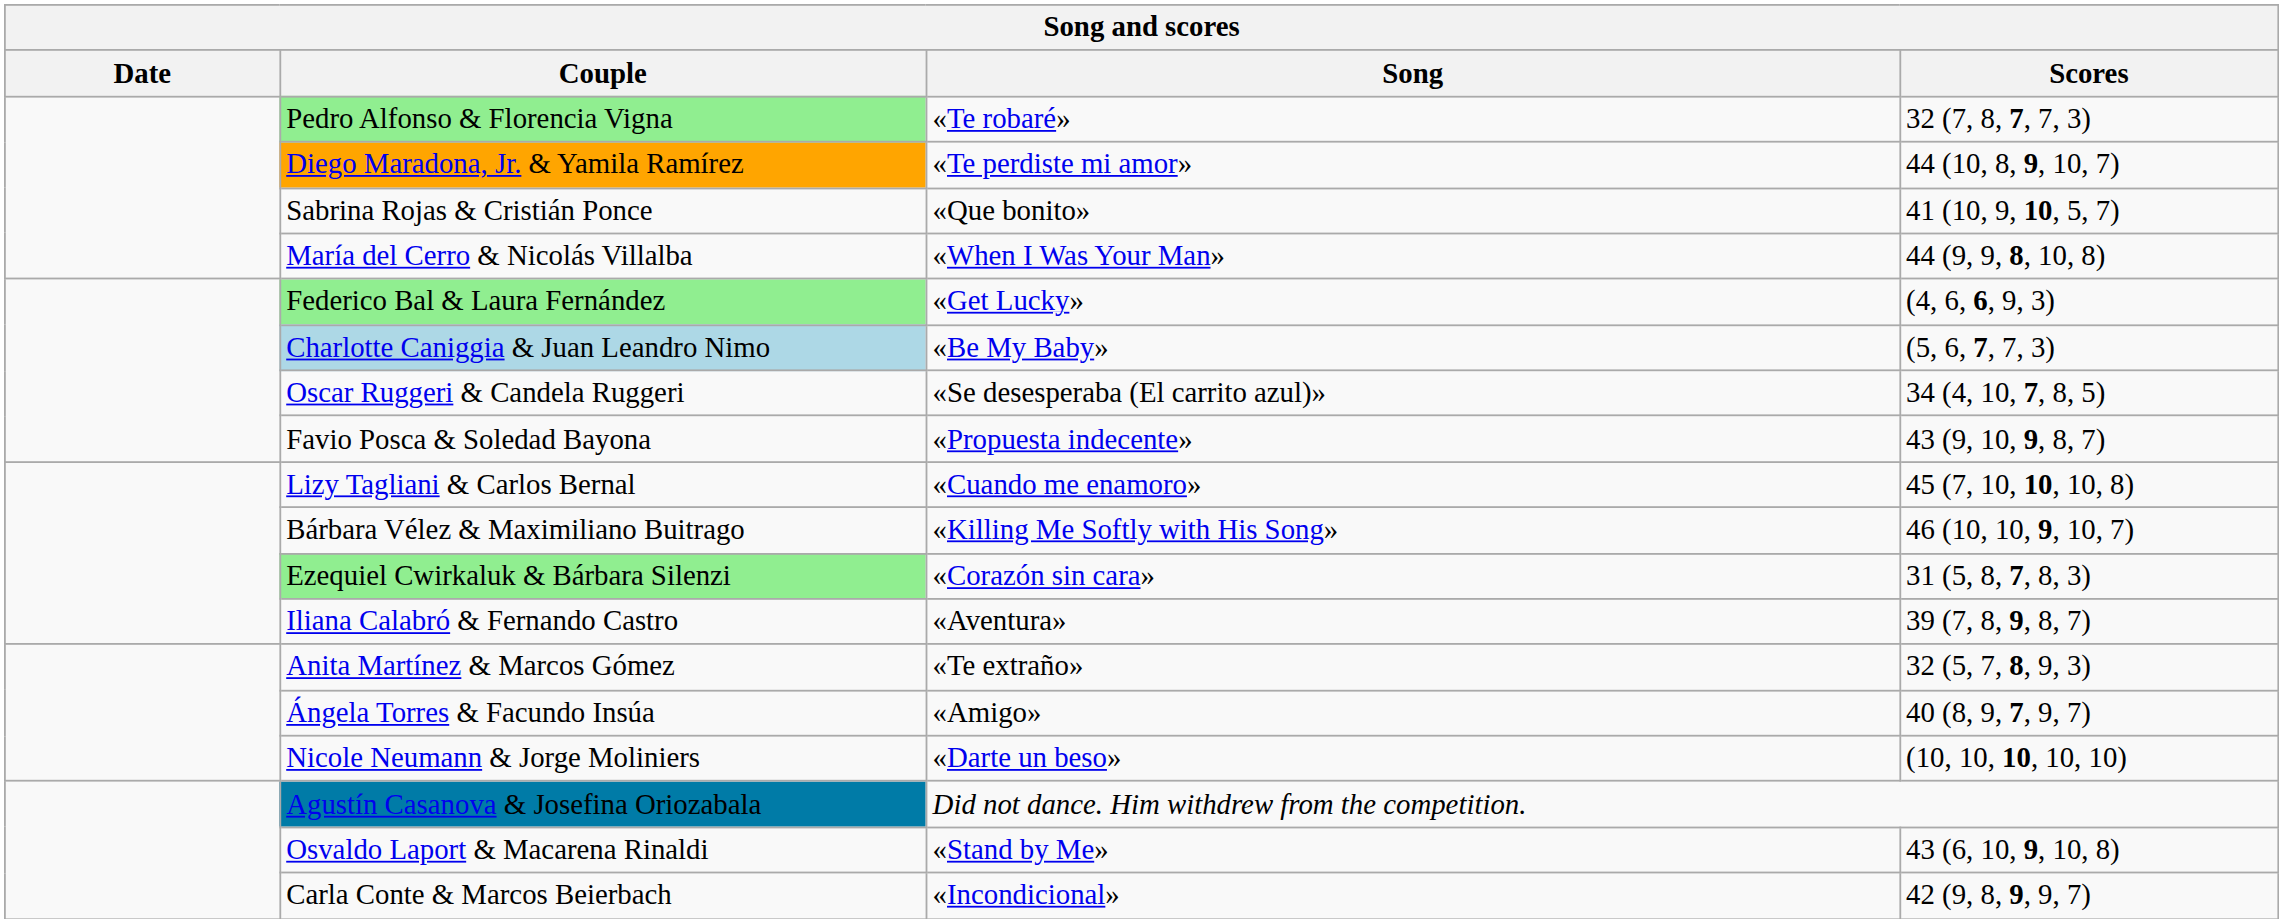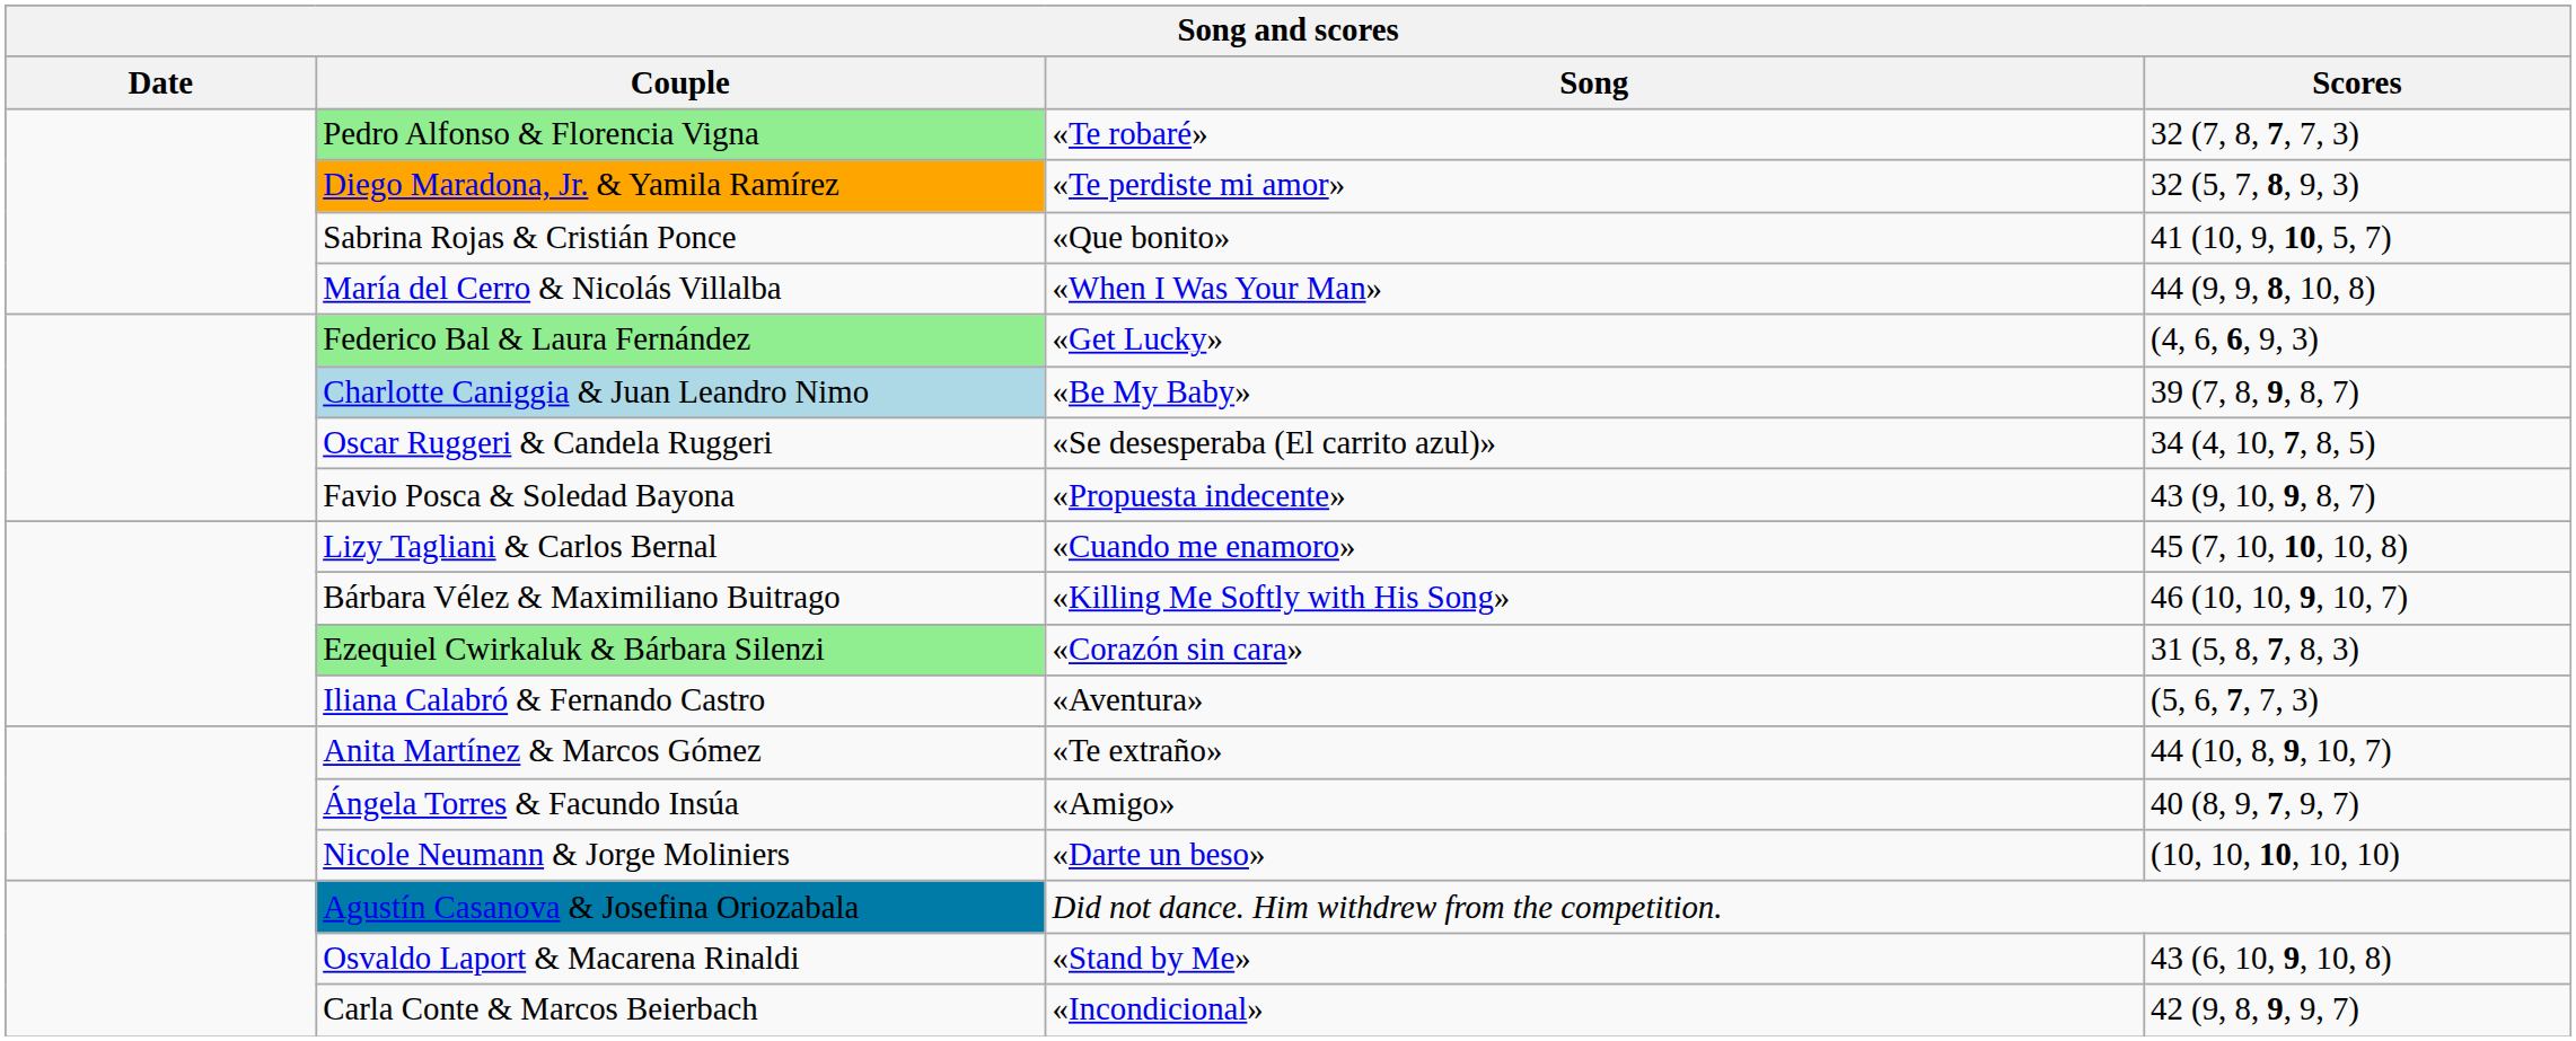Diego Maradona, Jr. & Yamila Ramírez | Scores: 44 (10, 8, 9, 10, 7) -> 32 (5, 7, 8, 9, 3)
Charlotte Caniggia & Juan Leandro Nimo | Scores: (5, 6, 7, 7, 3) -> 39 (7, 8, 9, 8, 7)
Iliana Calabró & Fernando Castro | Scores: 39 (7, 8, 9, 8, 7) -> (5, 6, 7, 7, 3)
Anita Martínez & Marcos Gómez | Scores: 32 (5, 7, 8, 9, 3) -> 44 (10, 8, 9, 10, 7)
